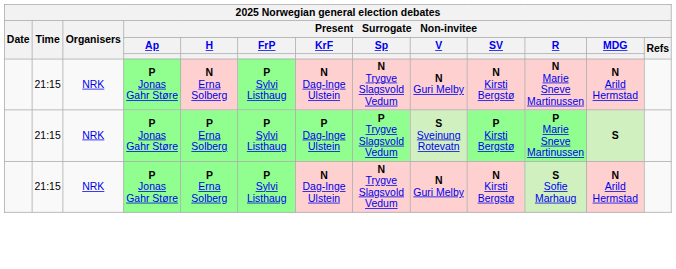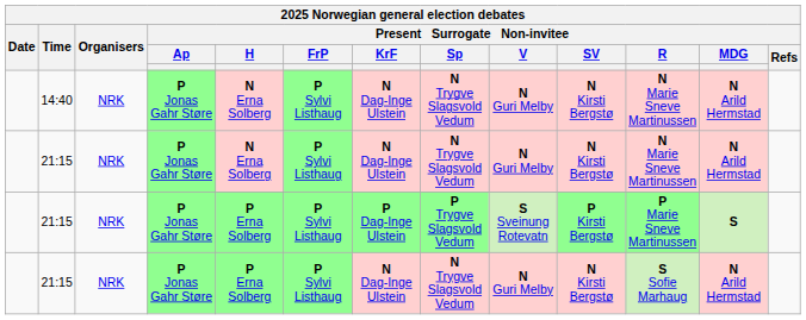+ row: 14:40 | NRK | P Jonas Gahr Støre | N Erna Solberg | P Sylvi Listhaug | N Dag-Inge Ulstein | N Trygve Slagsvold Vedum | N Guri Melby | N Kirsti Bergstø | N Marie Sneve Martinussen | N Arild Hermstad
